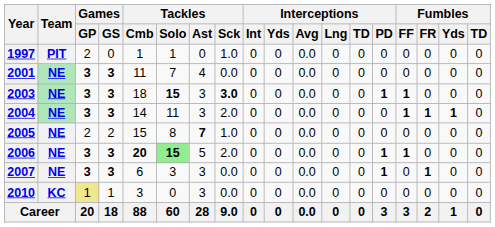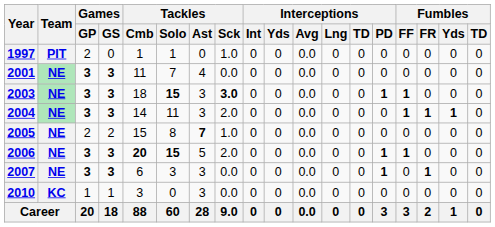2006 | Tackles / Solo: lightgreen background -> no background
2010 | Games / GP: khaki background -> no background
